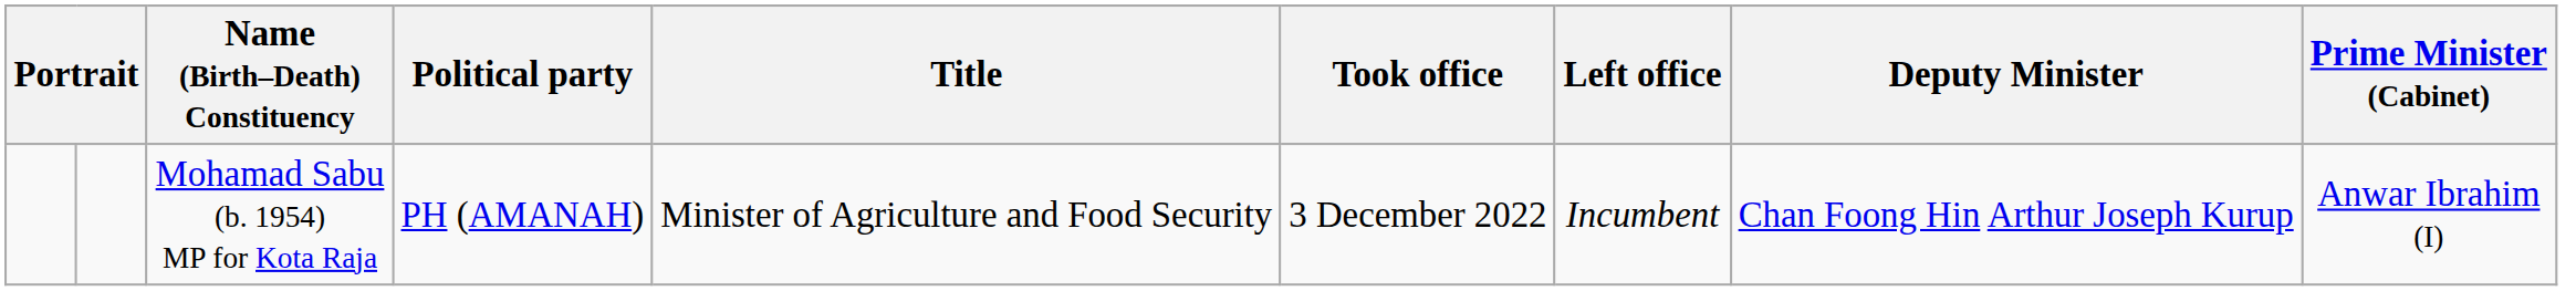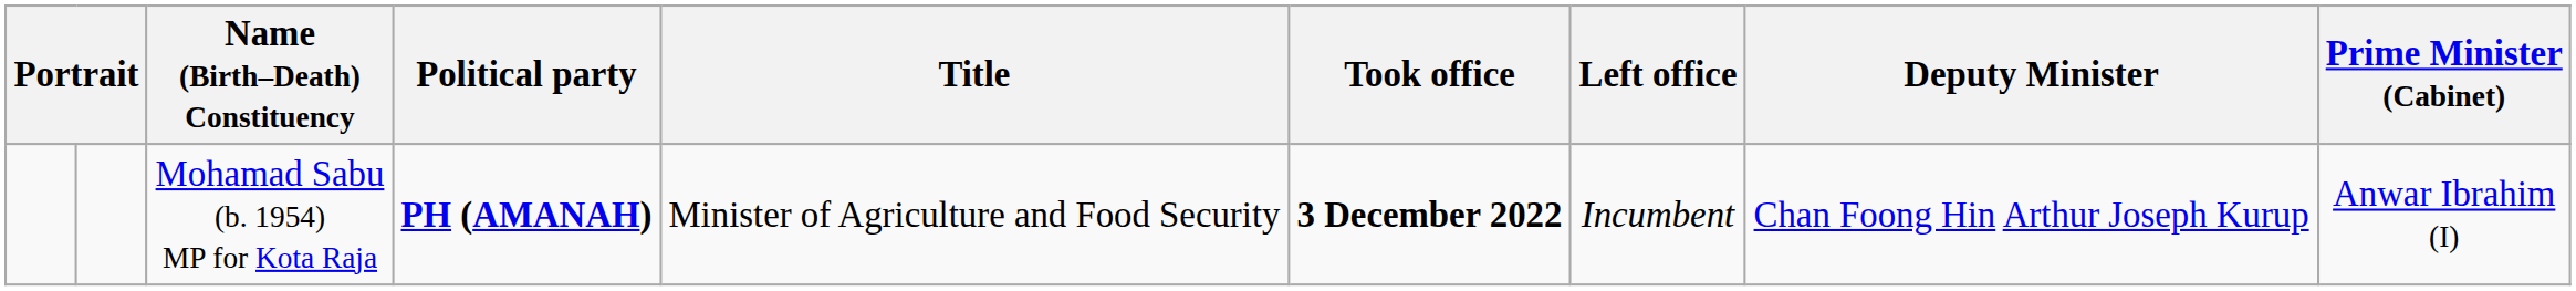Mohamad Sabu (b. 1954) MP for Kota Raja | Political party: normal -> bold
Mohamad Sabu (b. 1954) MP for Kota Raja | Took office: normal -> bold
